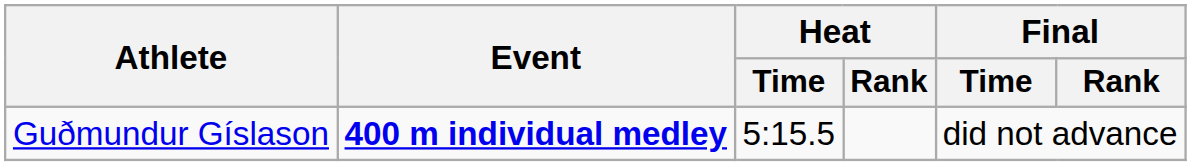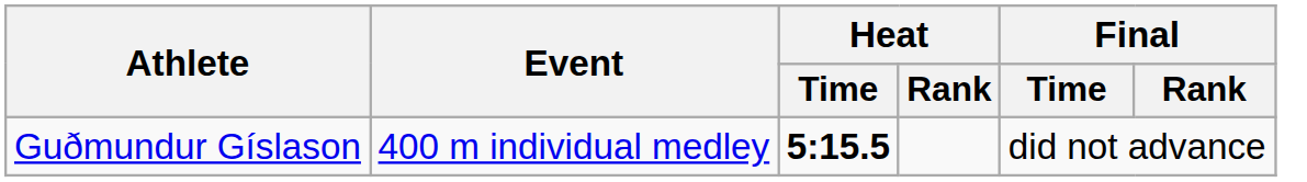Guðmundur Gíslason | Event: bold -> normal
Guðmundur Gíslason | Heat / Time: normal -> bold
